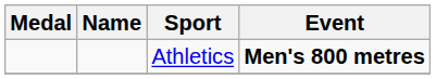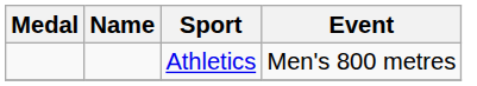Athletics | Event: bold -> normal
